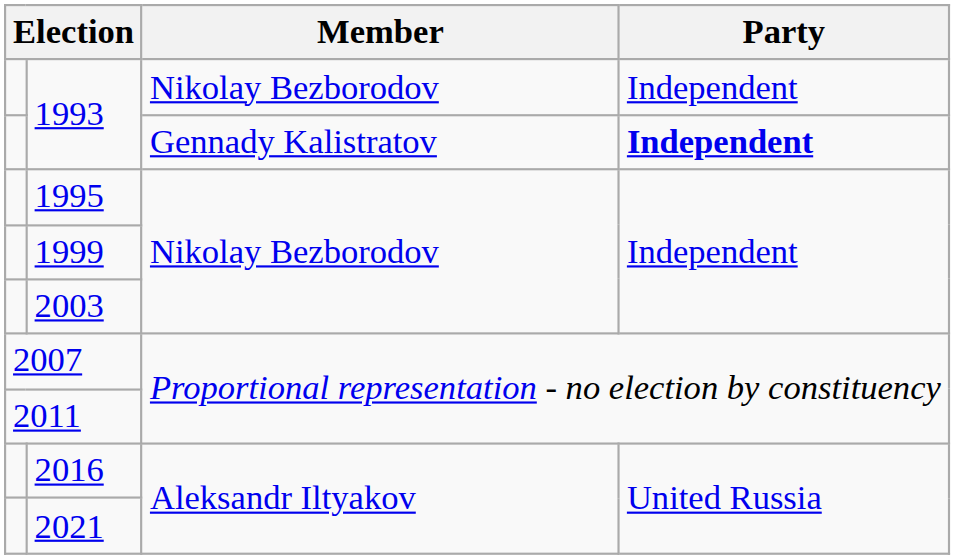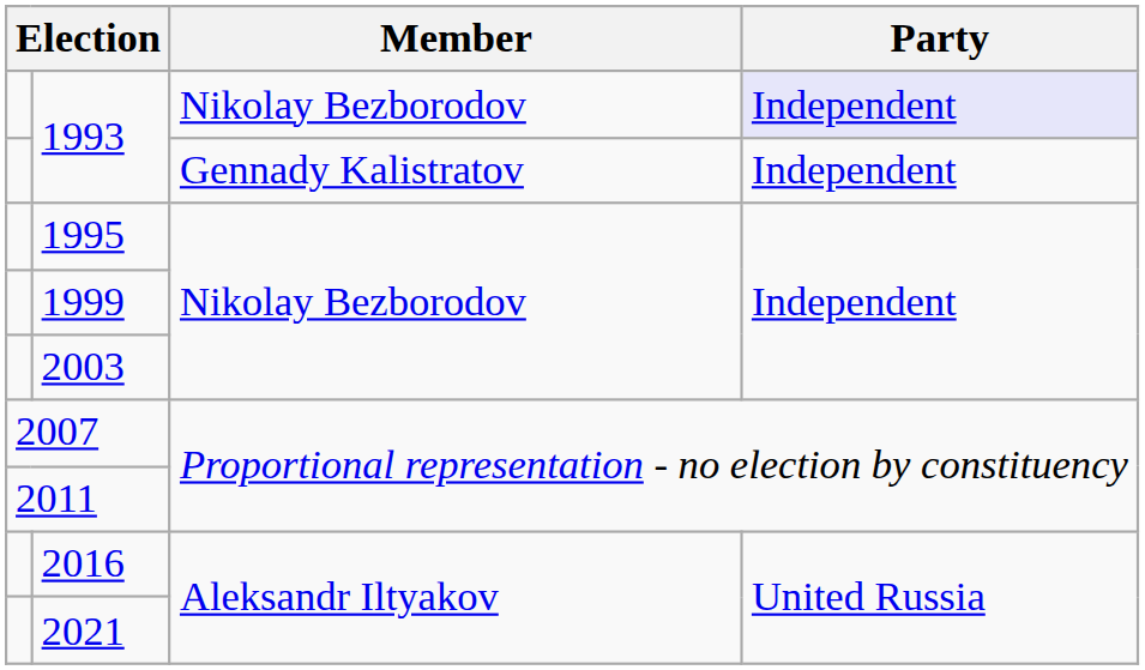1993 / Nikolay Bezborodov | Party: no background -> lavender background
1993 / Gennady Kalistratov | Party: bold -> normal
